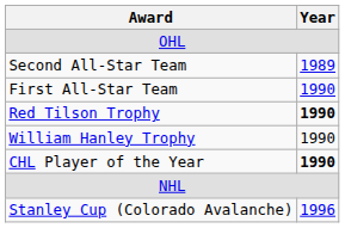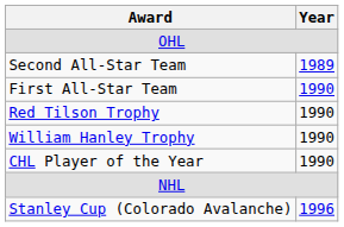Red Tilson Trophy | Year: bold -> normal
CHL Player of the Year | Year: bold -> normal
